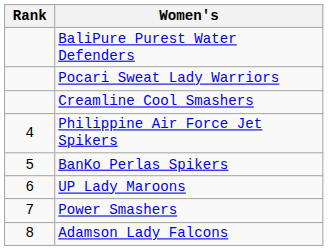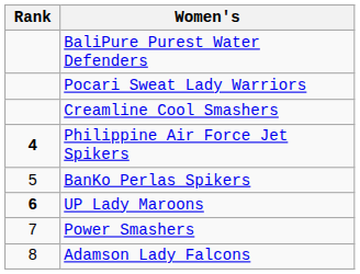Philippine Air Force Jet Spikers | Rank: normal -> bold
UP Lady Maroons | Rank: normal -> bold
